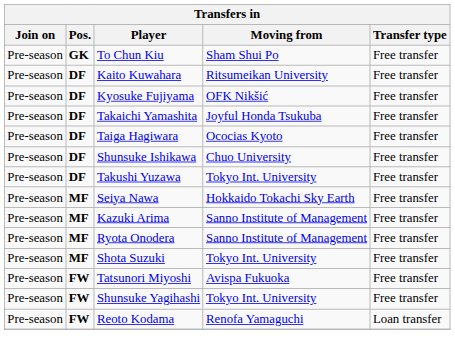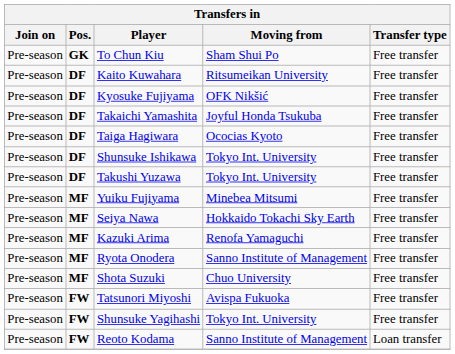Shunsuke Ishikawa | Moving from: Chuo University -> Tokyo Int. University
+ row: Pre-season | MF | Yuiku Fujiyama | Minebea Mitsumi | Free transfer
Kazuki Arima | Moving from: Sanno Institute of Management -> Renofa Yamaguchi
Shota Suzuki | Moving from: Tokyo Int. University -> Chuo University
Reoto Kodama | Moving from: Renofa Yamaguchi -> Sanno Institute of Management
